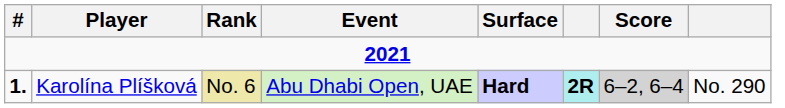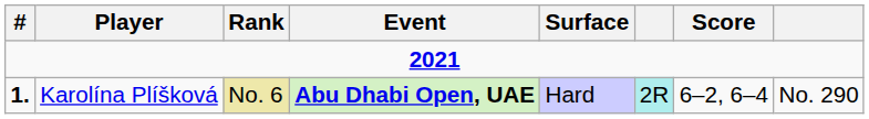Karolína Plíšková | Event: normal -> bold
Karolína Plíšková | Surface: bold -> normal
Karolína Plíšková | column 6: bold -> normal
Karolína Plíšková | Score: lightgrey background -> no background
